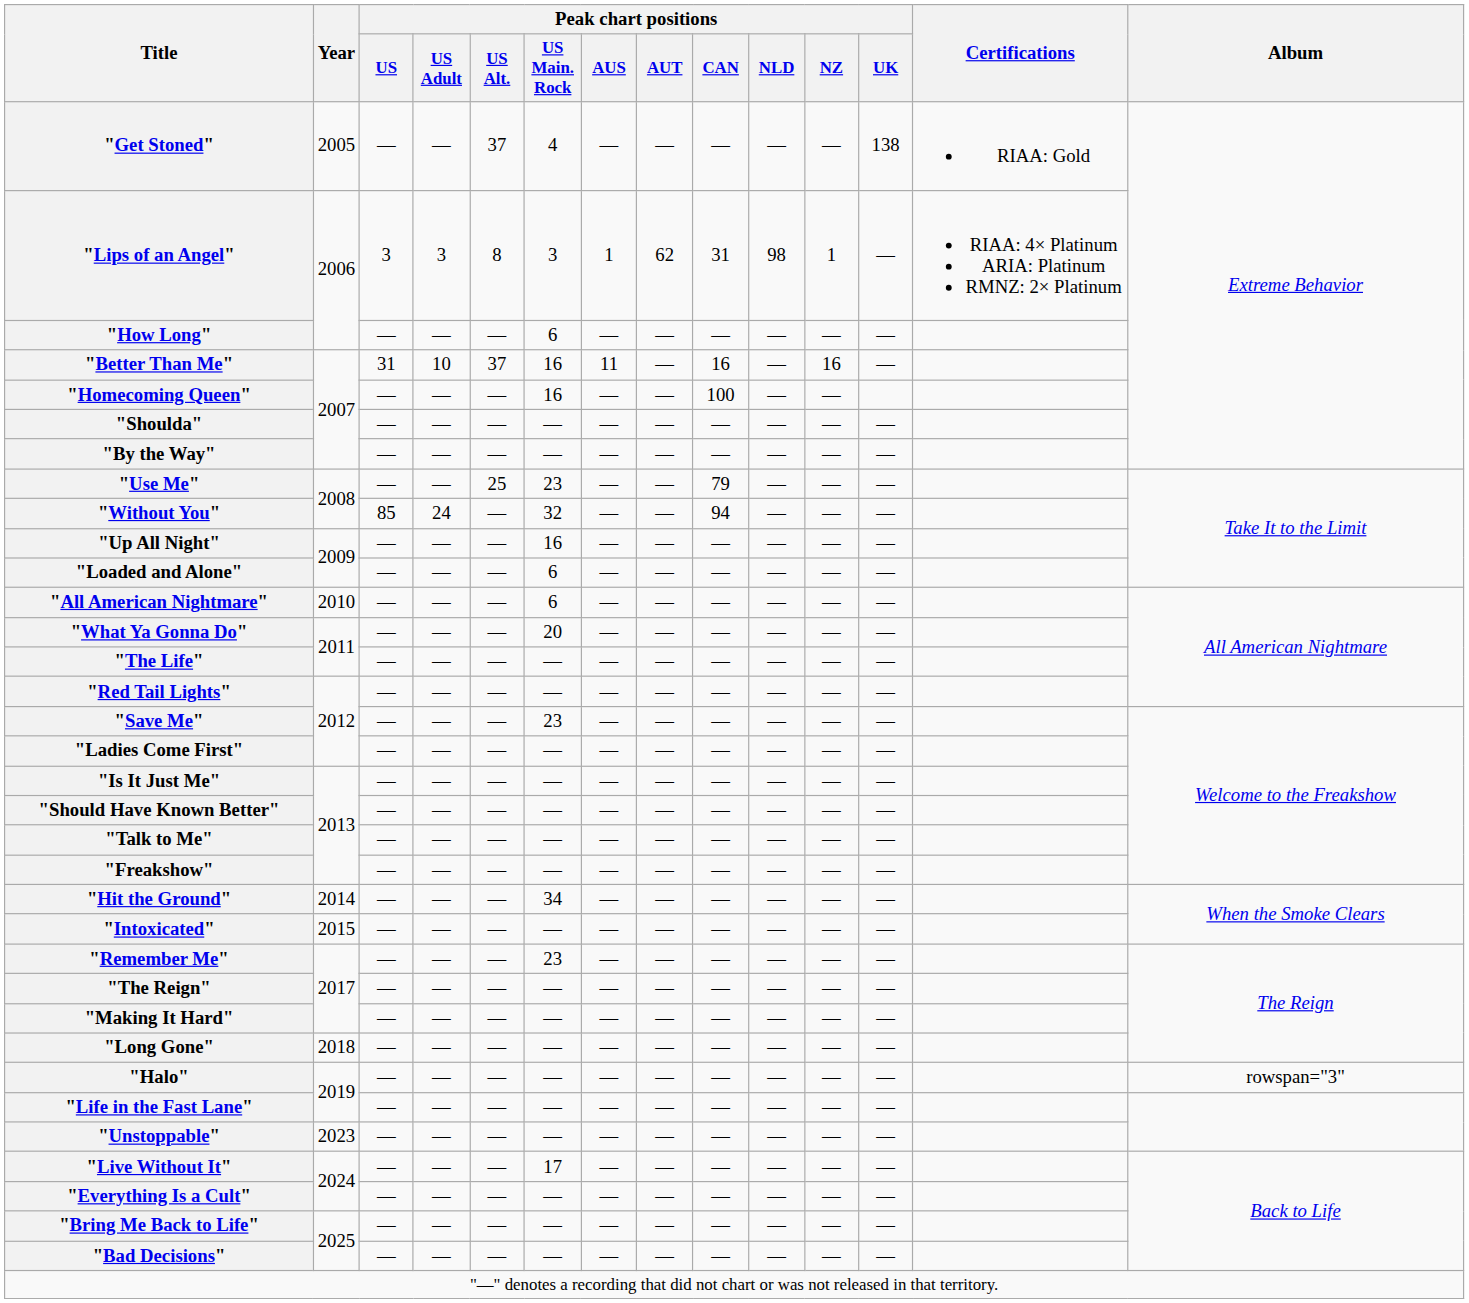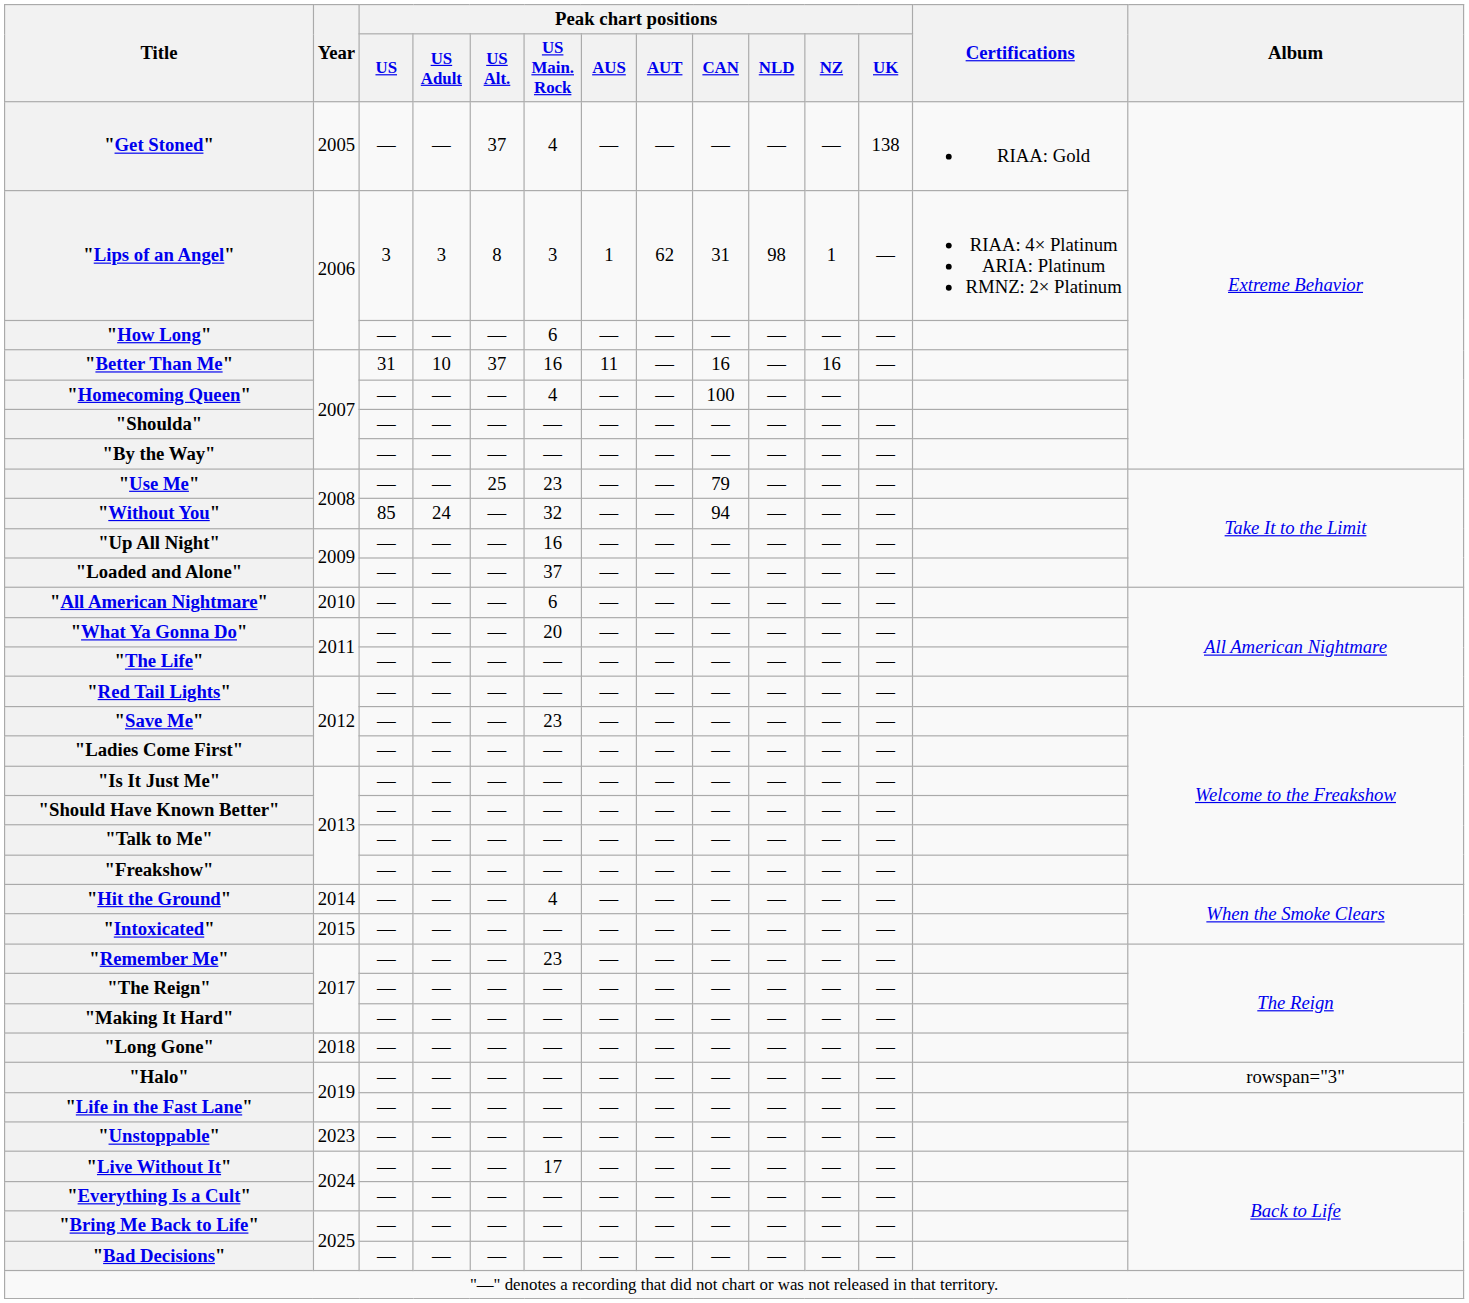"Homecoming Queen" | Peak chart positions / US Main. Rock: 16 -> 4
"Loaded and Alone" | Peak chart positions / US Main. Rock: 6 -> 37
"Hit the Ground" | Peak chart positions / US Main. Rock: 34 -> 4
